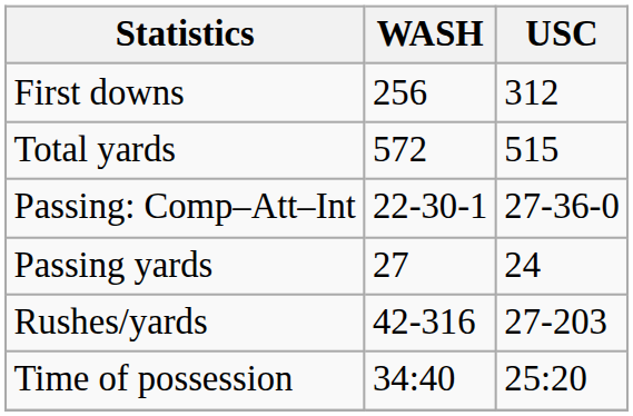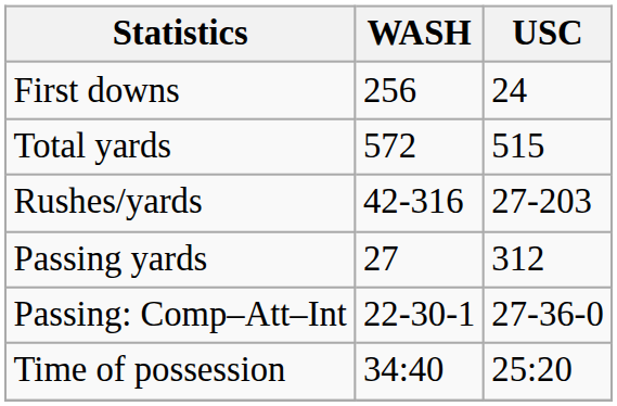First downs | USC: 312 -> 24
rows swapped: Rushes/yards <-> Passing: Comp–Att–Int
Passing yards | USC: 24 -> 312
